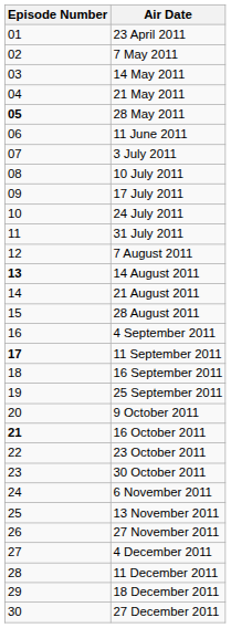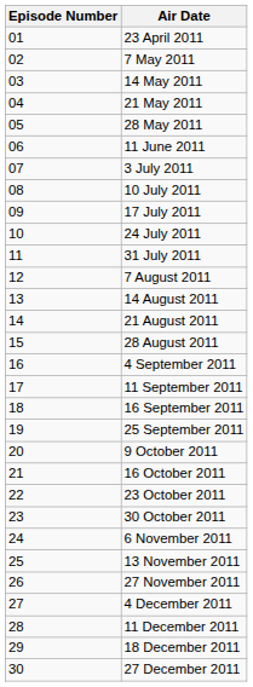28 May 2011 | Episode Number: bold -> normal
14 August 2011 | Episode Number: bold -> normal
11 September 2011 | Episode Number: bold -> normal
16 October 2011 | Episode Number: bold -> normal
